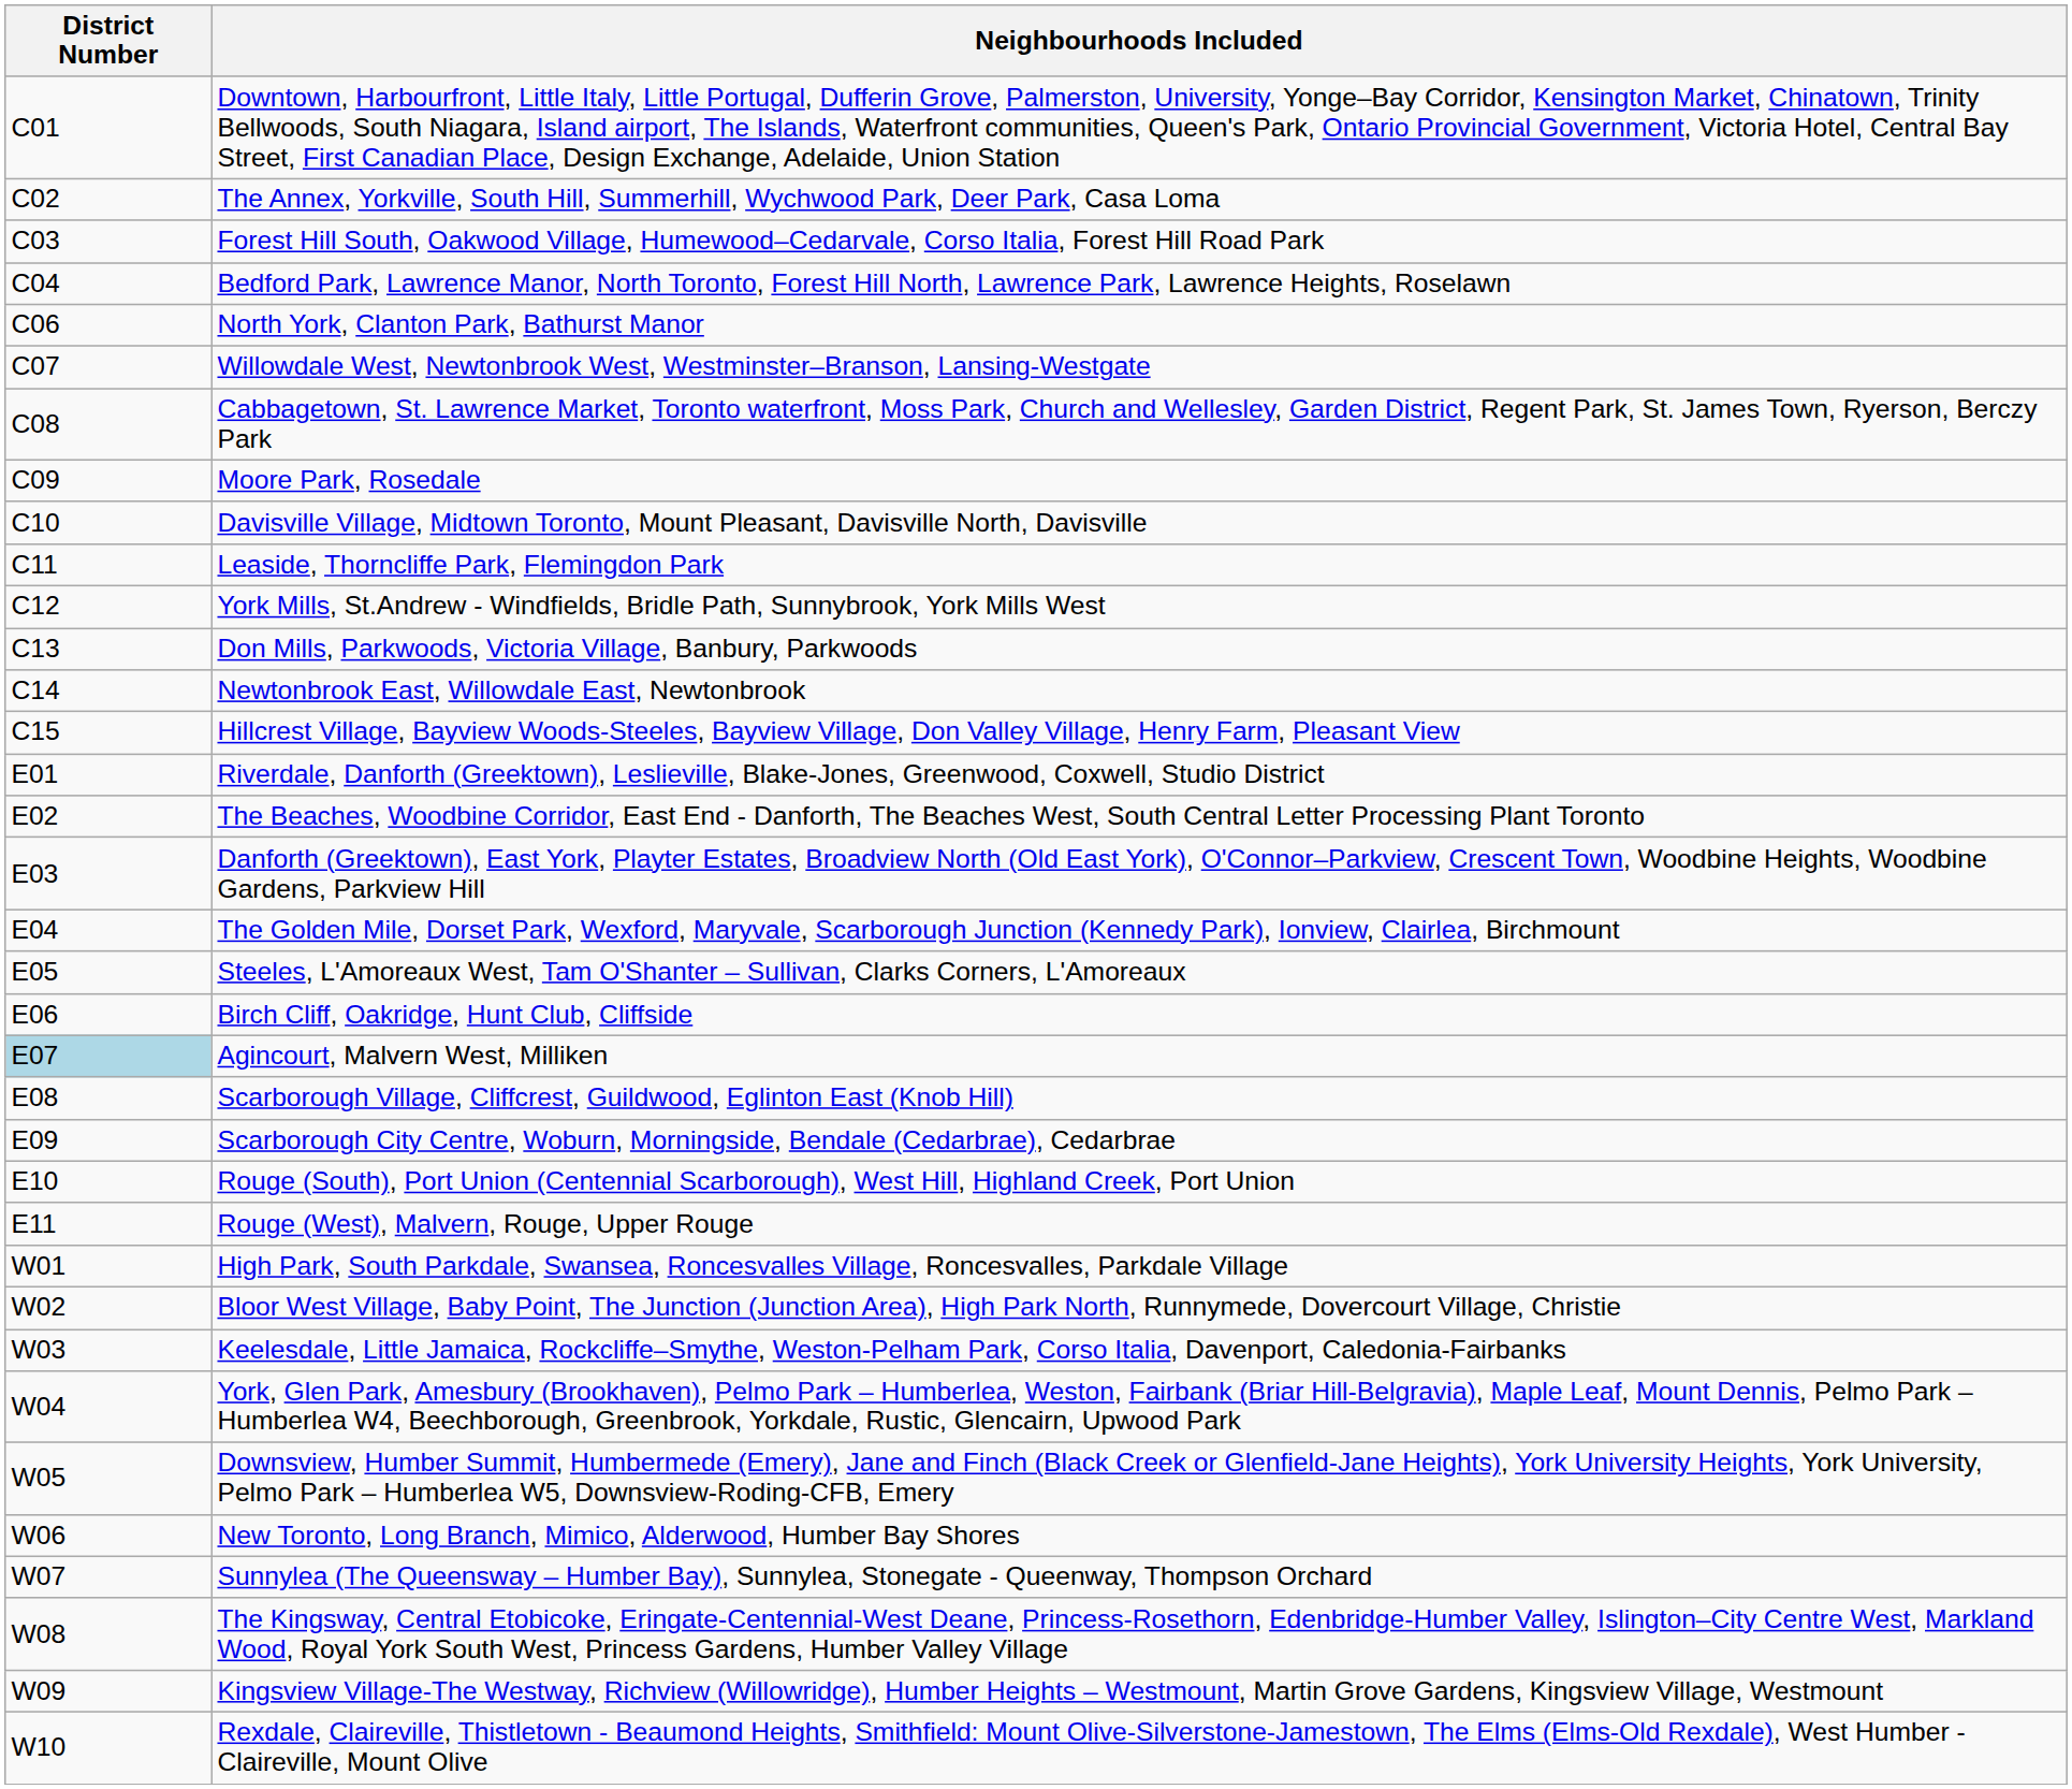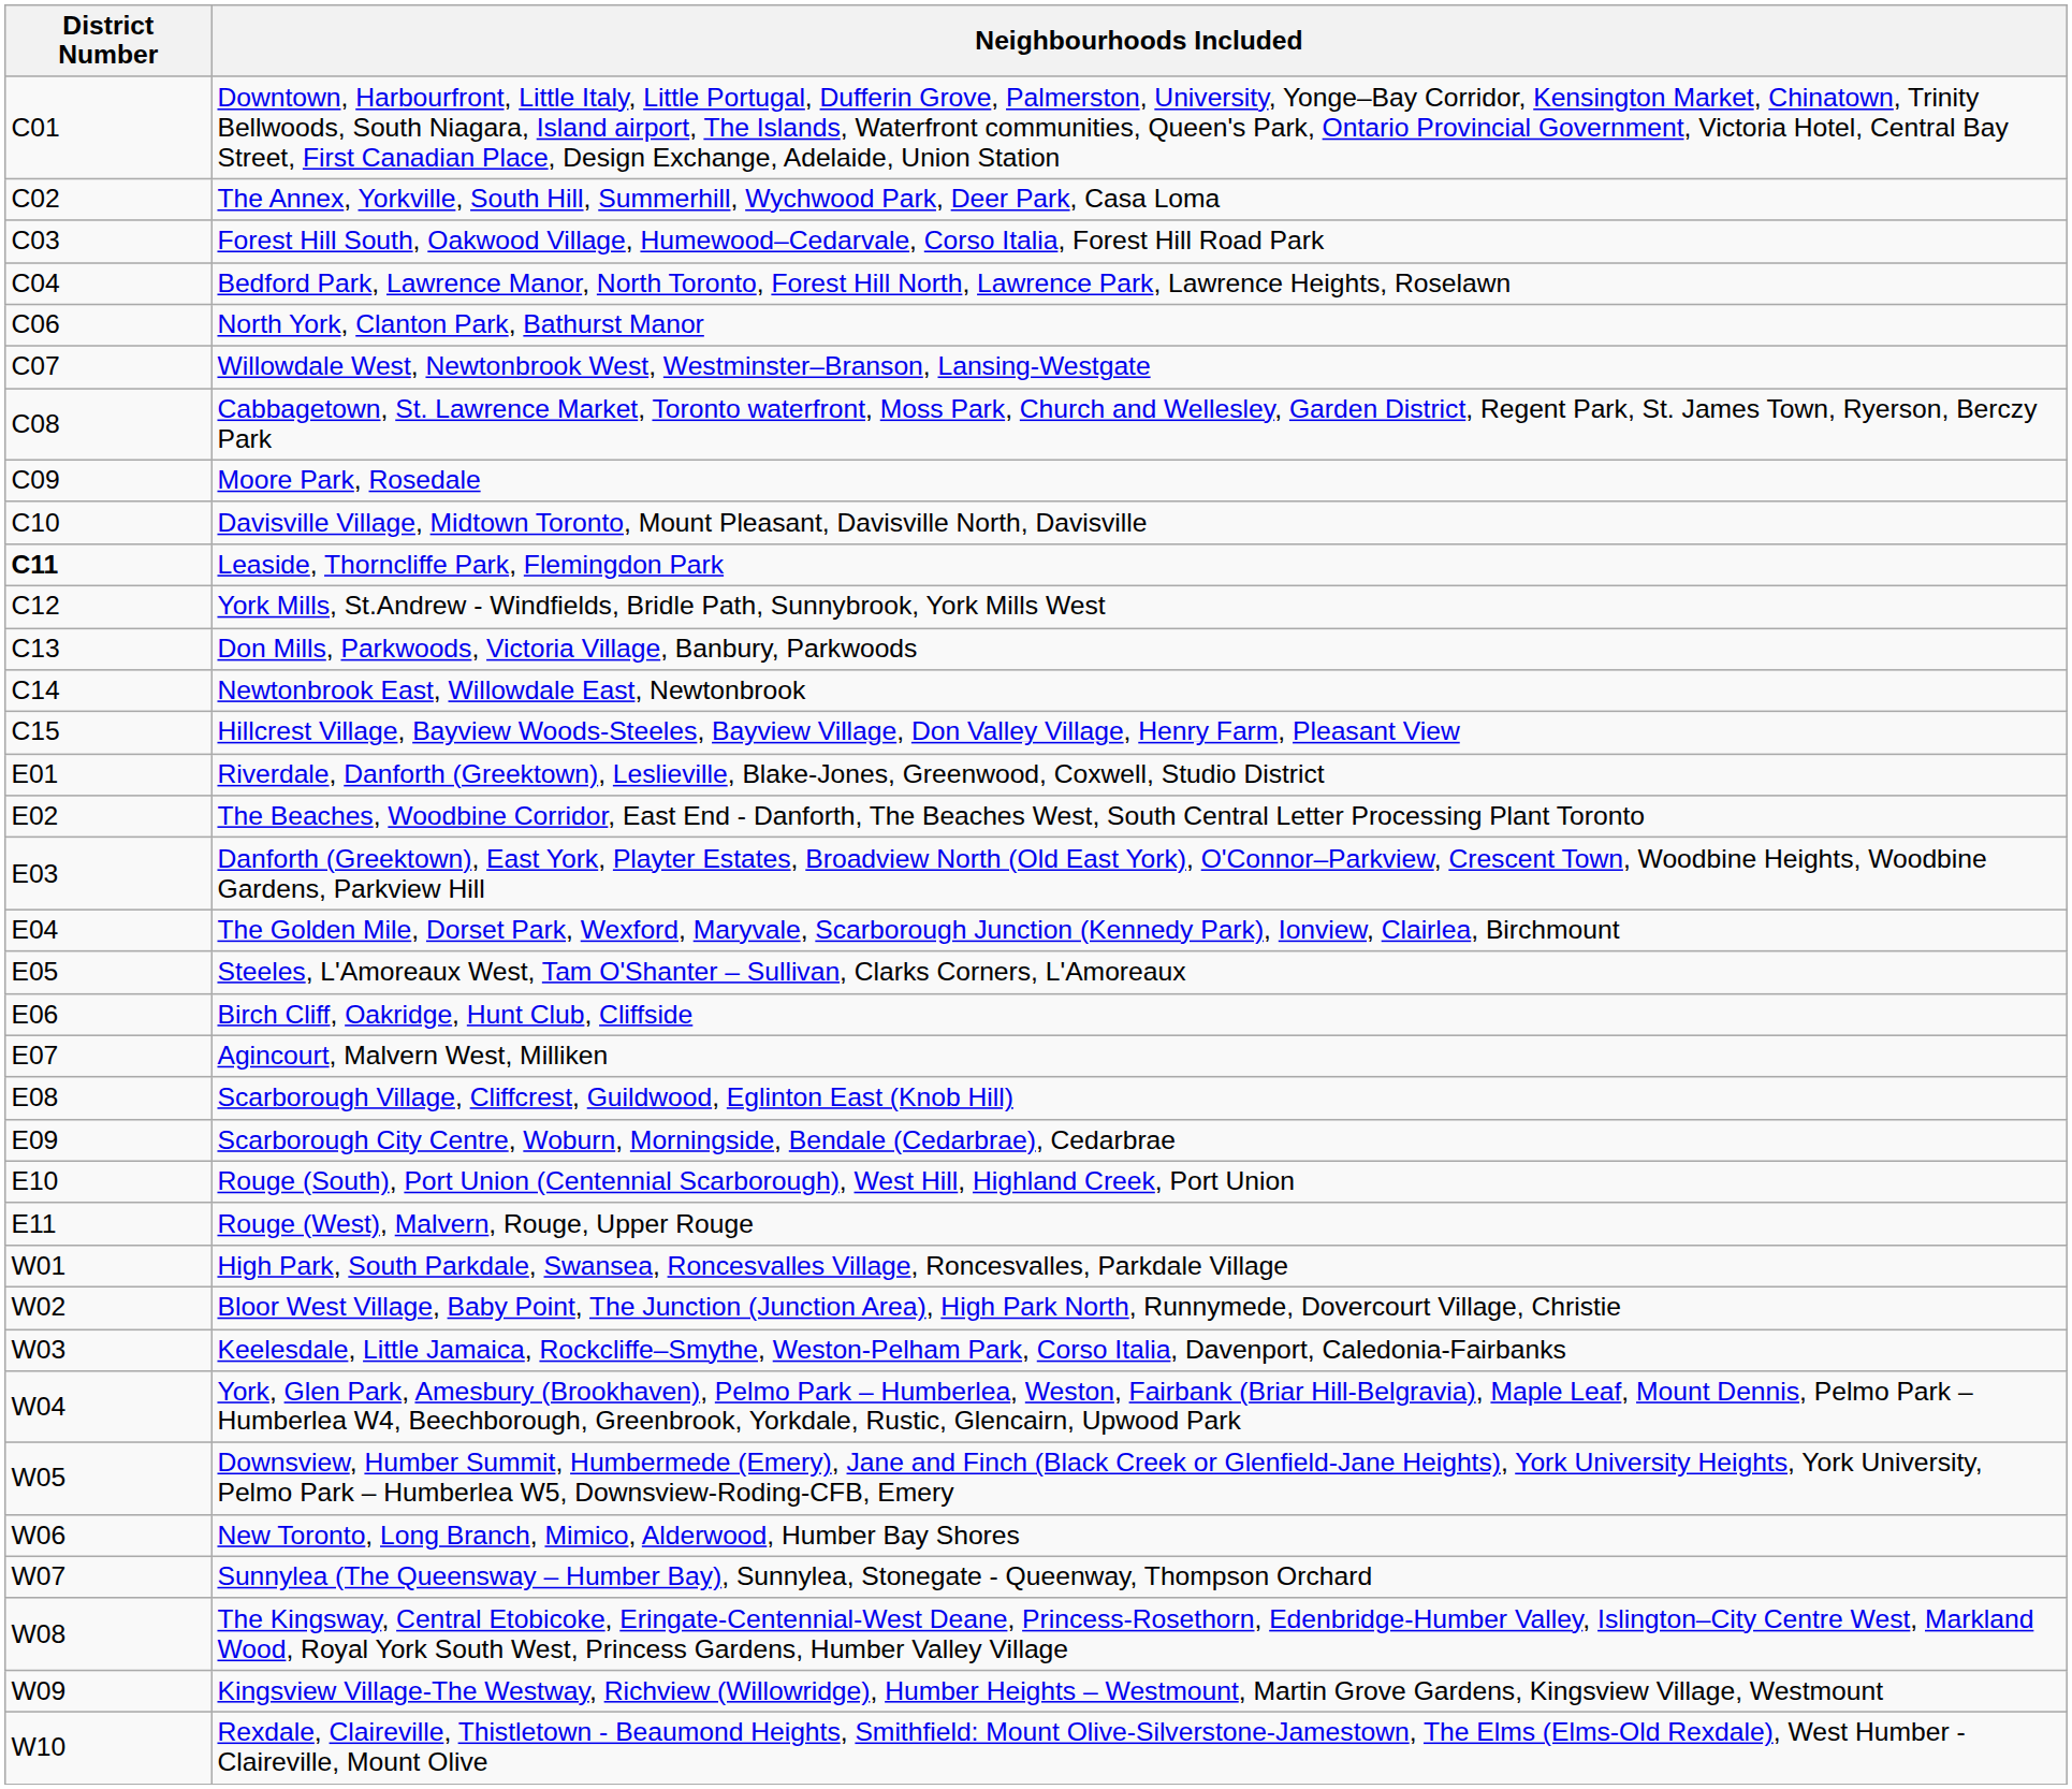Leaside, Thorncliffe Park, Flemingdon Park | District Number: normal -> bold
Agincourt, Malvern West, Milliken | District Number: lightblue background -> no background
